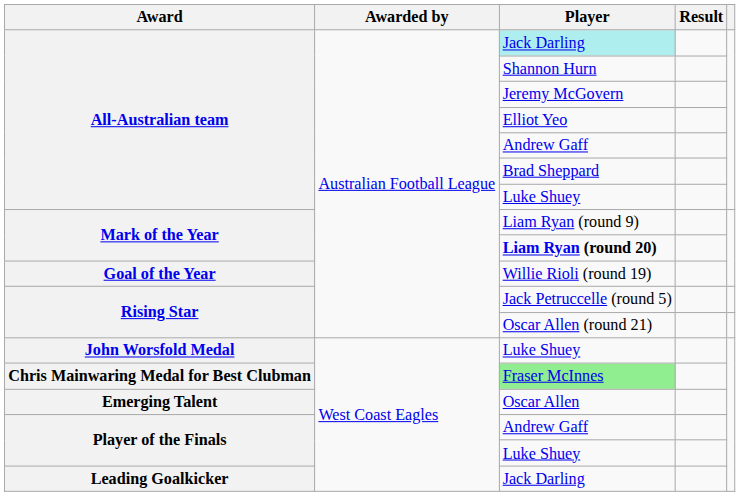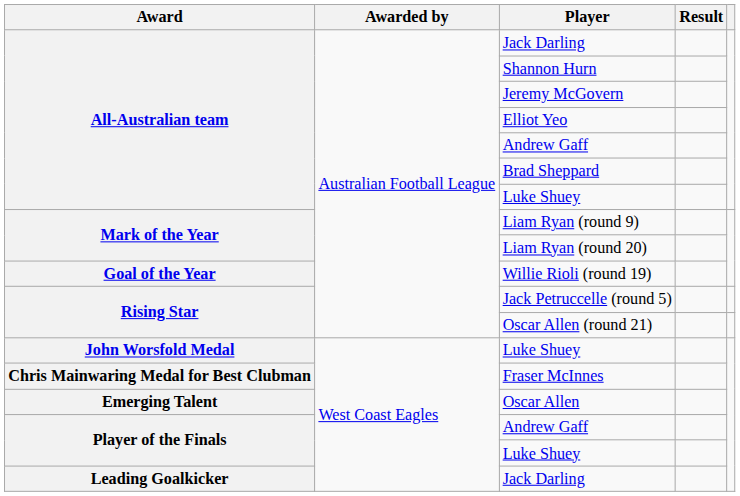All-Australian team / Jack Darling | Player: paleturquoise background -> no background
Liam Ryan (round 20) | Player: bold -> normal
Fraser McInnes | Player: lightgreen background -> no background
